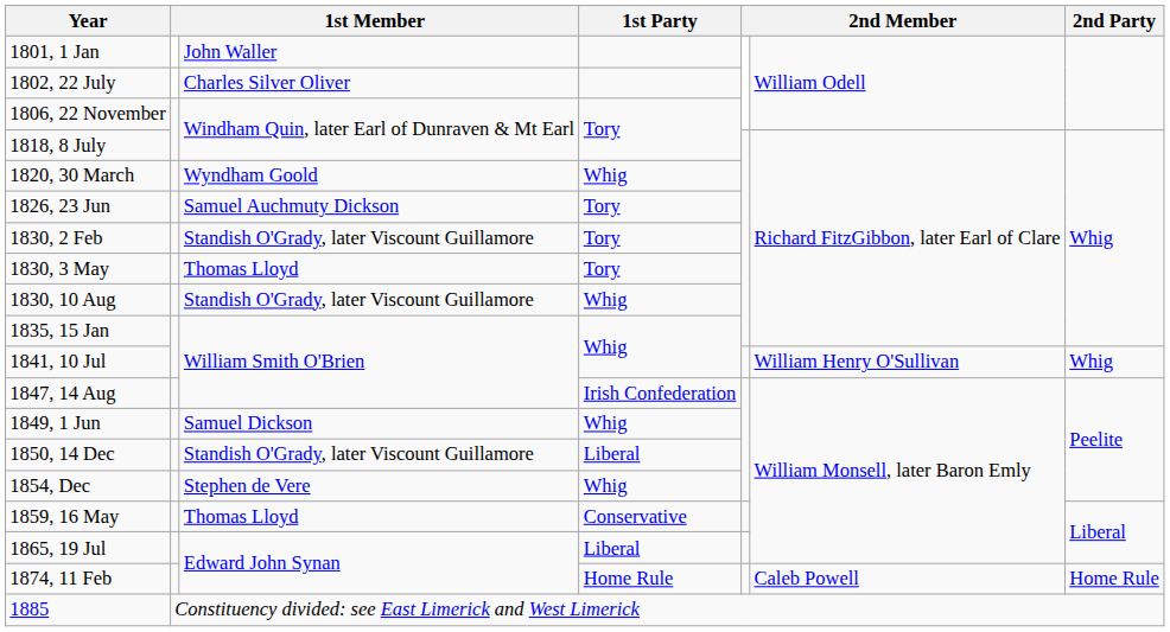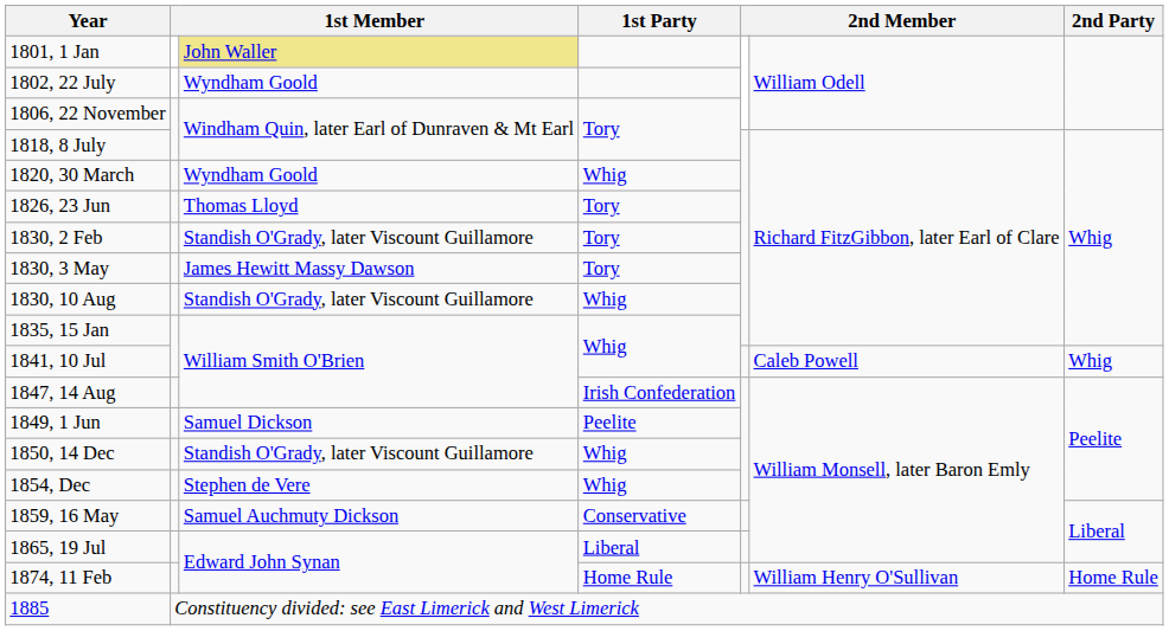1801, 1 Jan | column 3: no background -> khaki background
1802, 22 July | column 3: Charles Silver Oliver -> Wyndham Goold
1826, 23 Jun | column 3: Samuel Auchmuty Dickson -> Thomas Lloyd
1830, 3 May | column 3: Thomas Lloyd -> James Hewitt Massy Dawson
1841, 10 Jul | column 6: William Henry O'Sullivan -> Caleb Powell
1849, 1 Jun | 1st Party: Whig -> Peelite
1850, 14 Dec | 1st Party: Liberal -> Whig
1859, 16 May | column 3: Thomas Lloyd -> Samuel Auchmuty Dickson
1874, 11 Feb | column 6: Caleb Powell -> William Henry O'Sullivan
